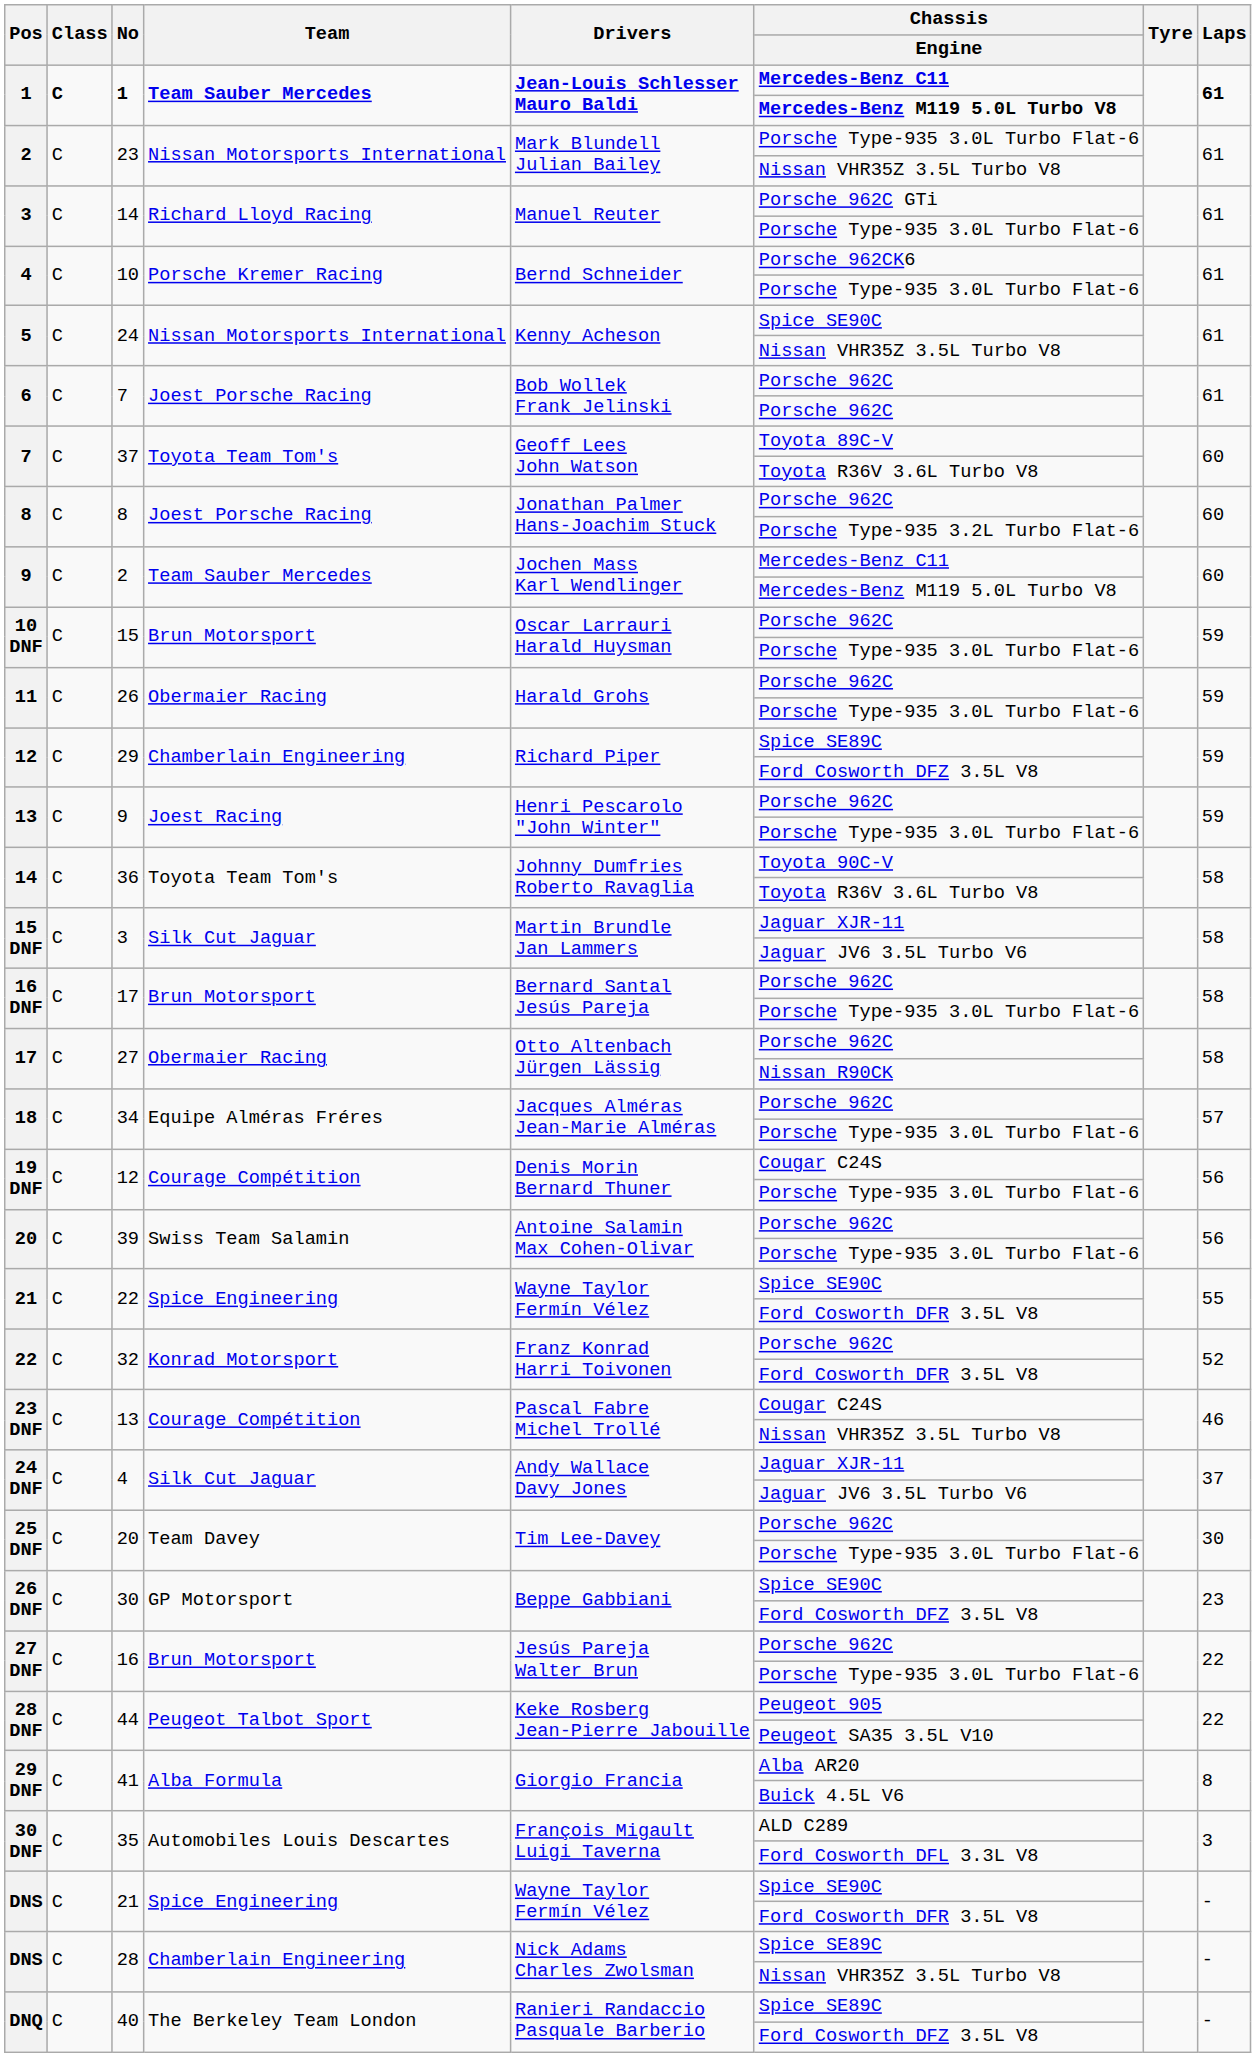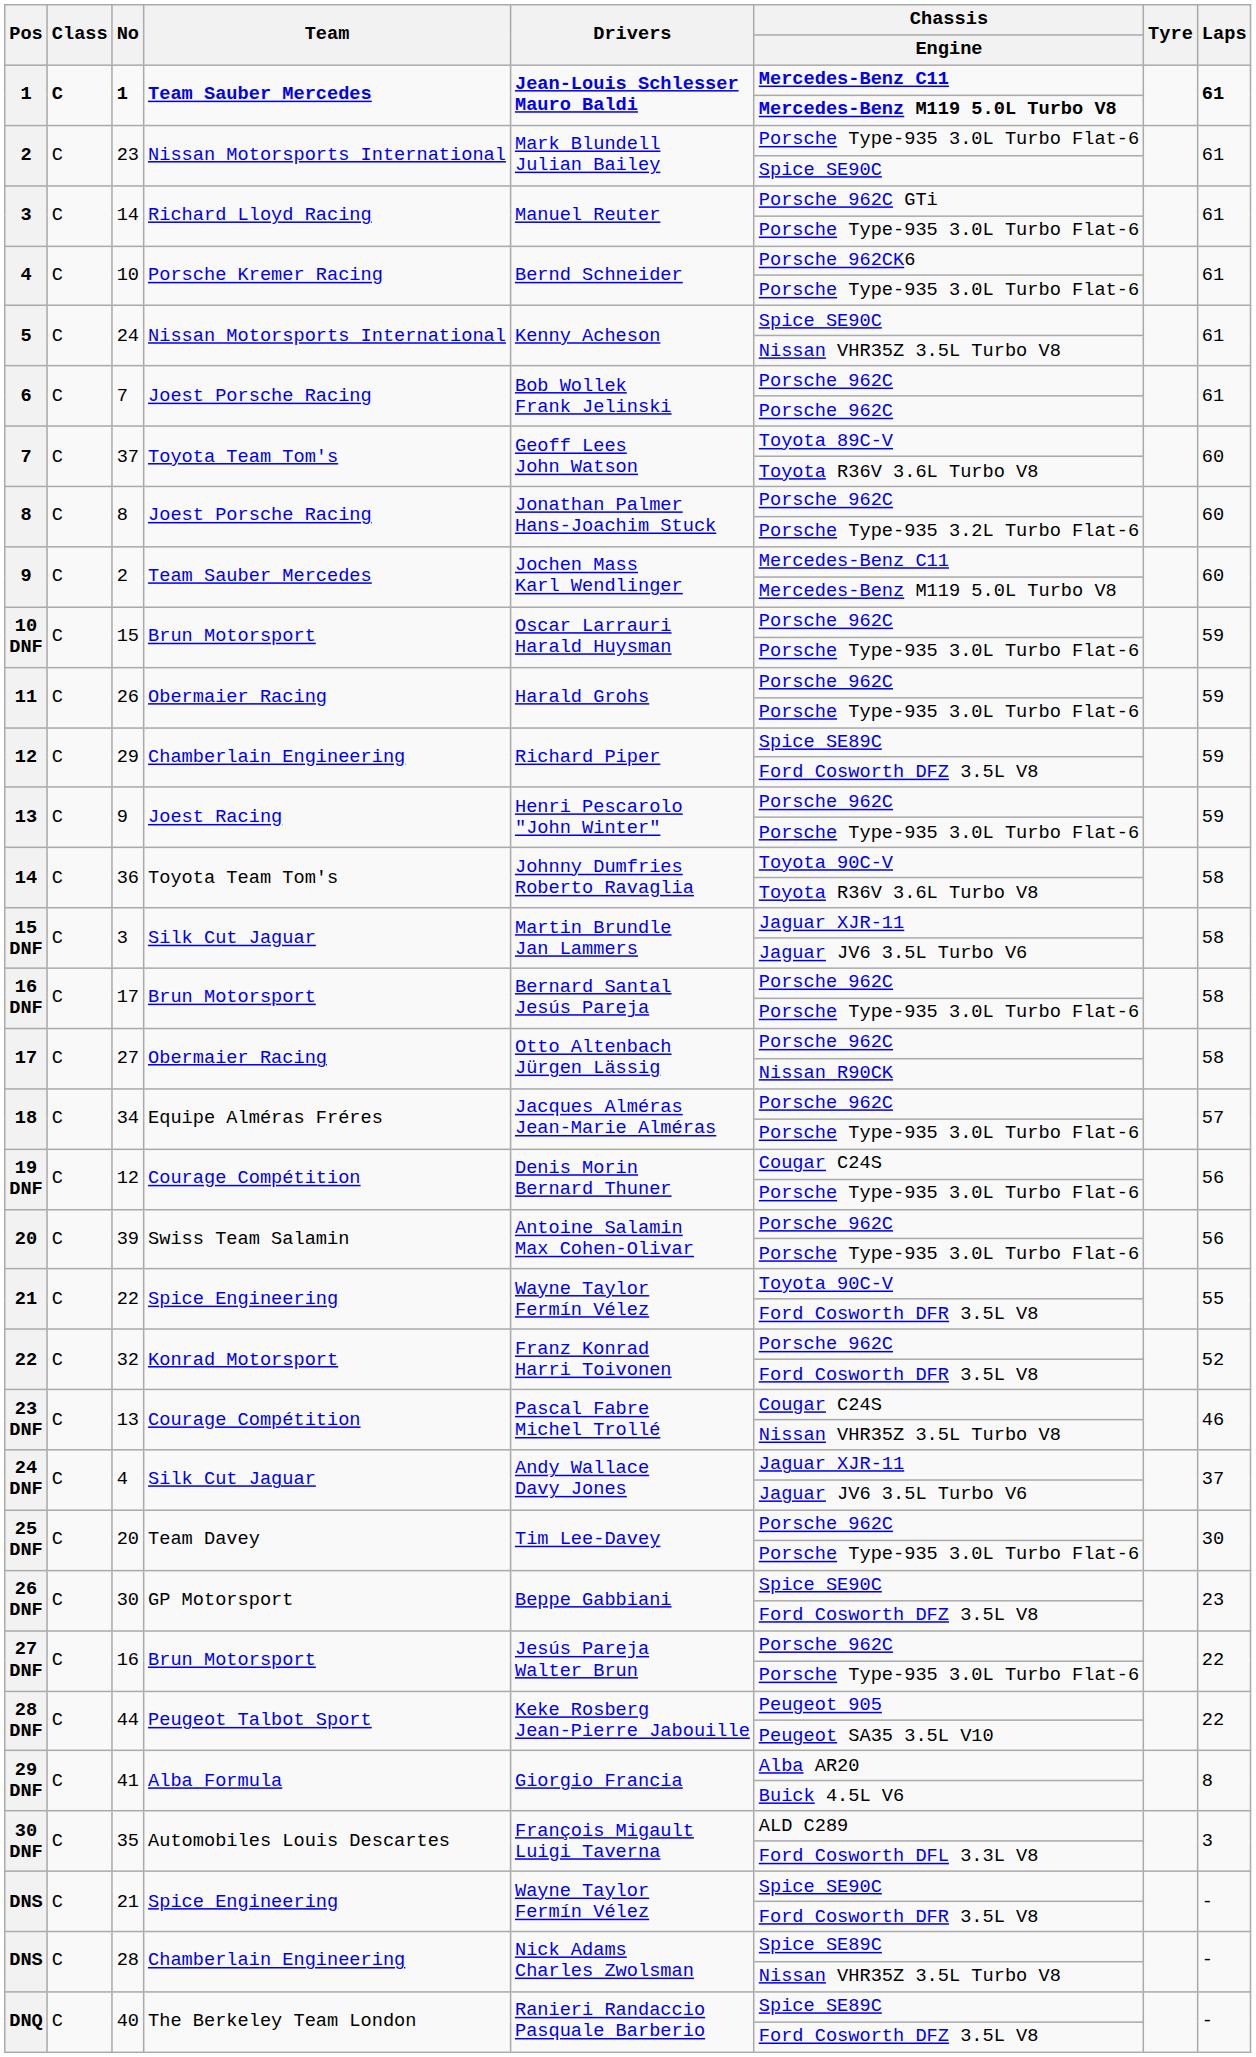row 6 | Chassis / Engine: Nissan VHR35Z 3.5L Turbo V8 -> Spice SE90C
row 43 | Chassis / Engine: Spice SE90C -> Toyota 90C-V
